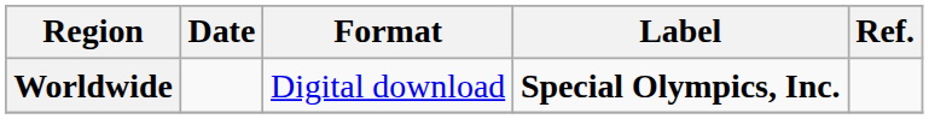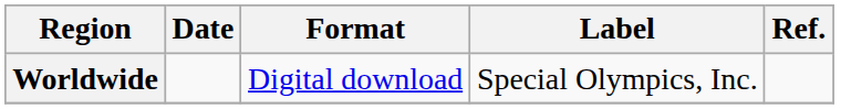Worldwide | Label: bold -> normal
